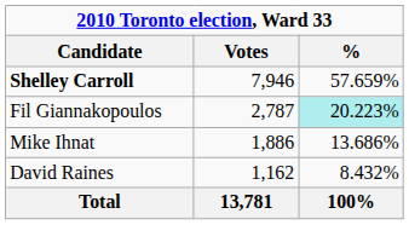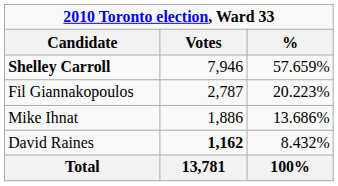Fil Giannakopoulos | %: paleturquoise background -> no background
David Raines | Votes: normal -> bold
